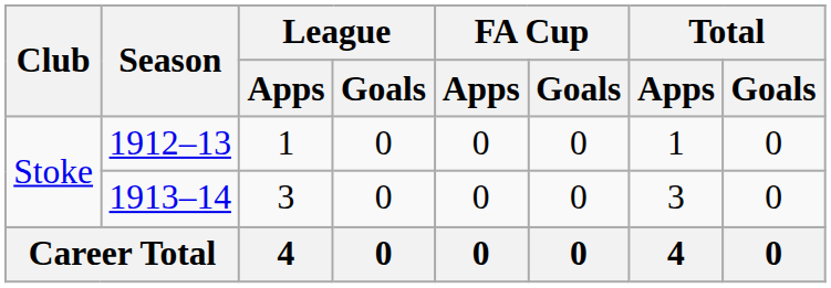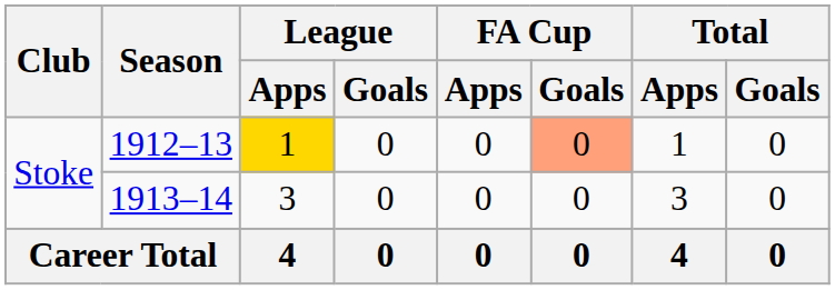1912–13 | League / Apps: no background -> gold background
1912–13 | FA Cup / Goals: no background -> lightsalmon background
